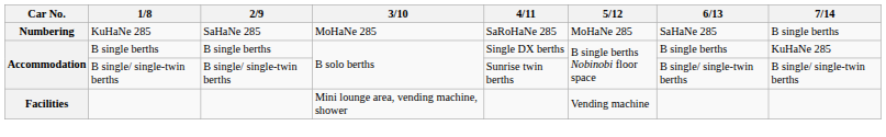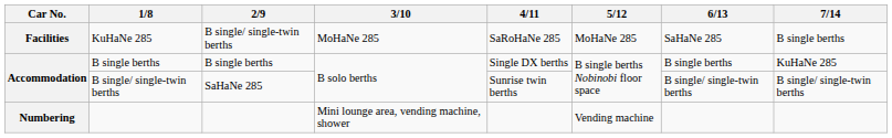row 2 | Car No.: Numbering -> Facilities
row 2 | 2/9: SaHaNe 285 -> B single/ single-twin berths
row 4 | 2/9: B single/ single-twin berths -> SaHaNe 285
row 5 | Car No.: Facilities -> Numbering
